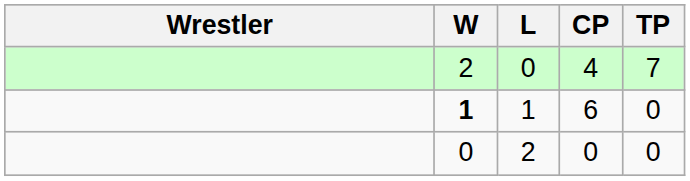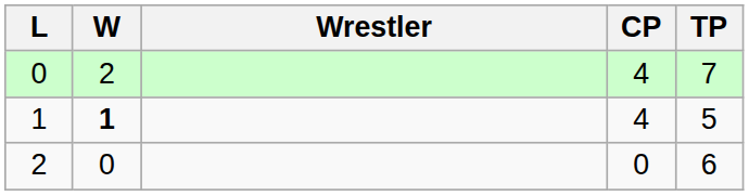columns swapped: Wrestler <-> L
row 3 | CP: 6 -> 4
row 3 | TP: 0 -> 5
row 4 | TP: 0 -> 6
